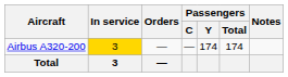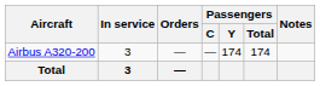Airbus A320-200 | In service: gold background -> no background
